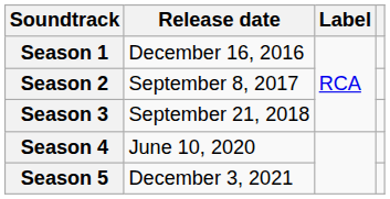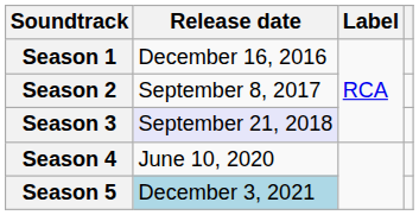Season 3 | Release date: no background -> lavender background
Season 5 | Release date: no background -> lightblue background
